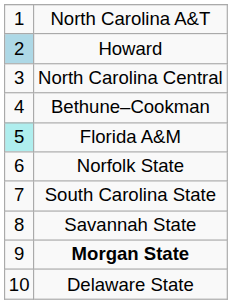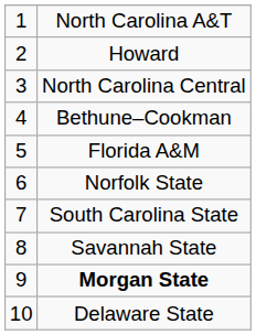Howard | column 1: lightblue background -> no background
Florida A&M | column 1: paleturquoise background -> no background
